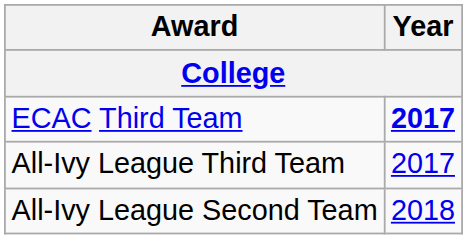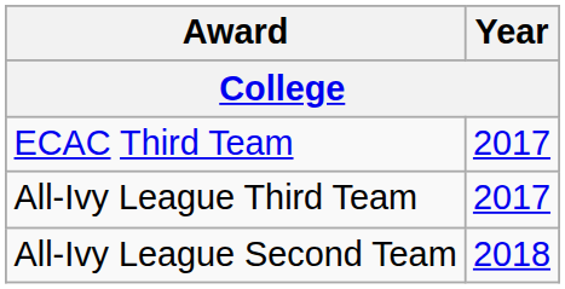ECAC Third Team | Year: bold -> normal
